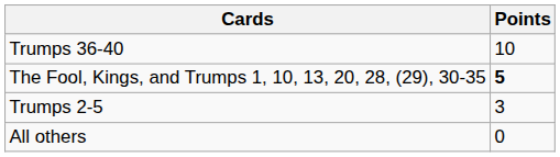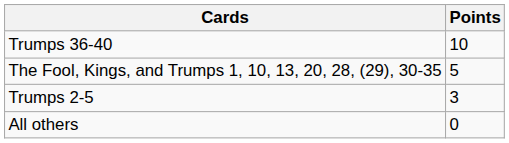The Fool, Kings, and Trumps 1, 10, 13, 20, 28, (29), 30-35 | Points: bold -> normal
